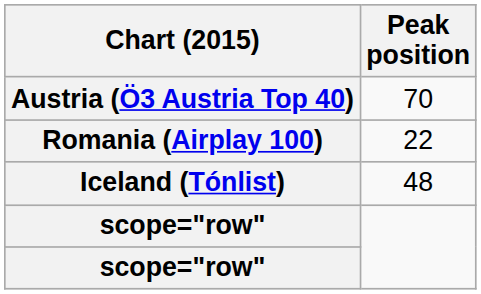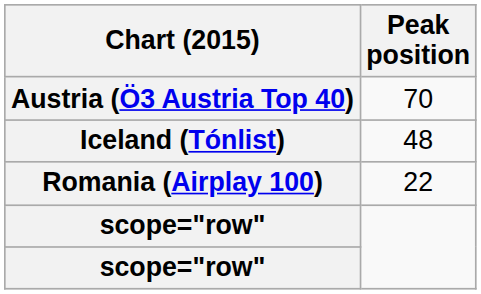rows swapped: Iceland (Tónlist) <-> Romania (Airplay 100)
